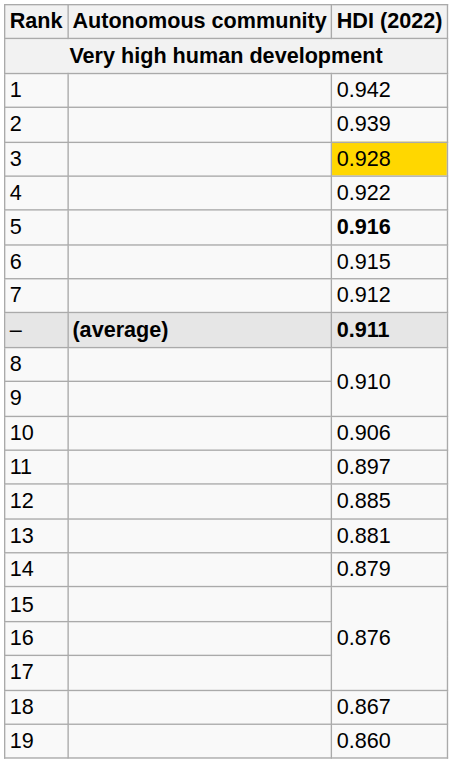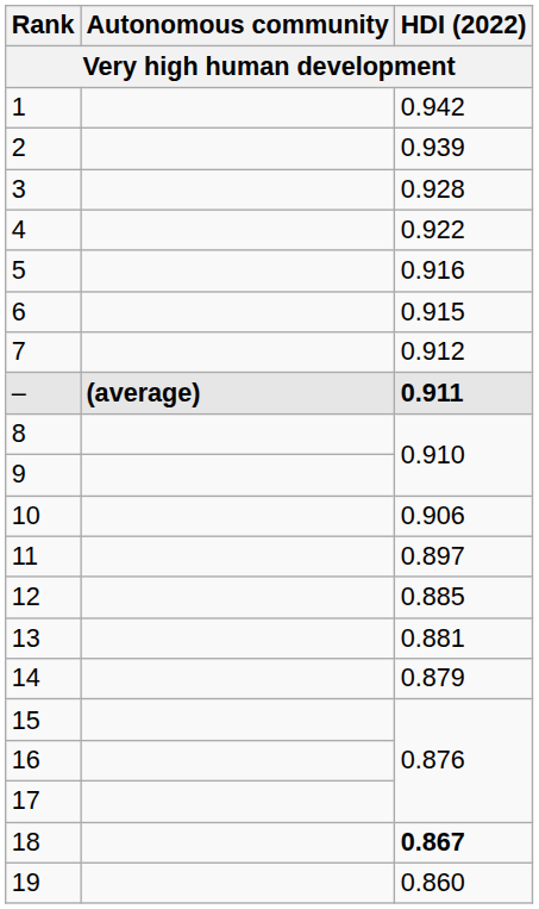3 | HDI (2022): gold background -> no background
5 | HDI (2022): bold -> normal
18 | HDI (2022): normal -> bold
